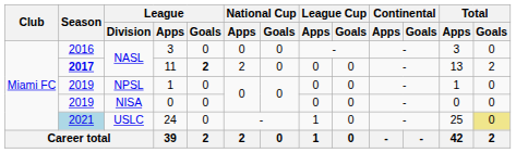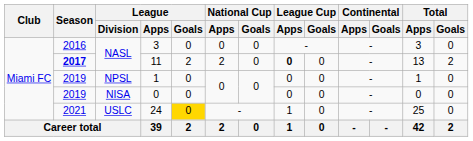11 | League / Goals: bold -> normal
11 | League Cup / Apps: normal -> bold
24 | Season: lightblue background -> no background
24 | League / Goals: no background -> gold background
24 | Total / Goals: khaki background -> no background
